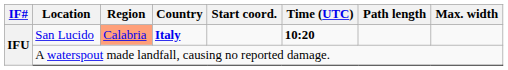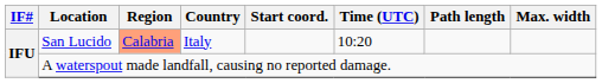San Lucido | Country: bold -> normal
San Lucido | Time (UTC): bold -> normal
